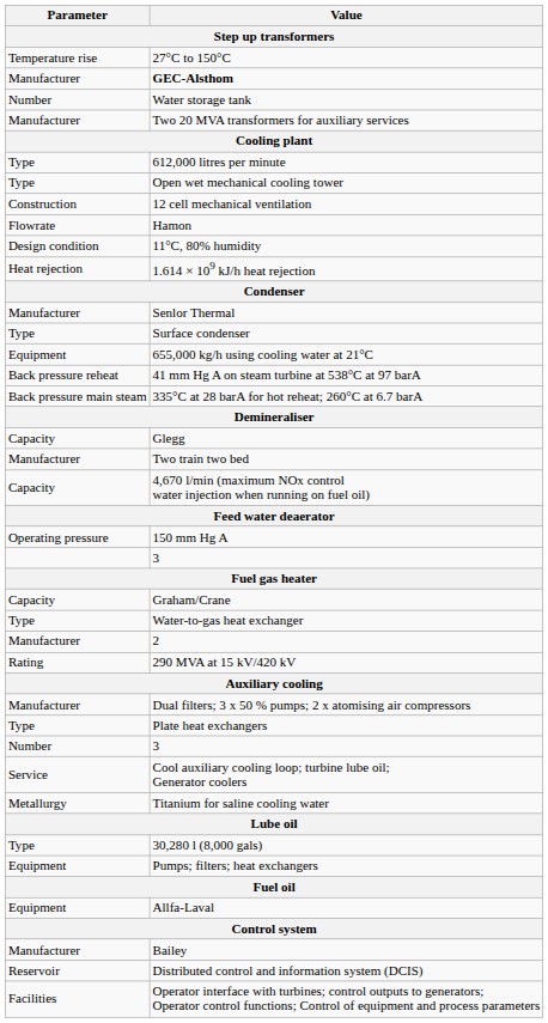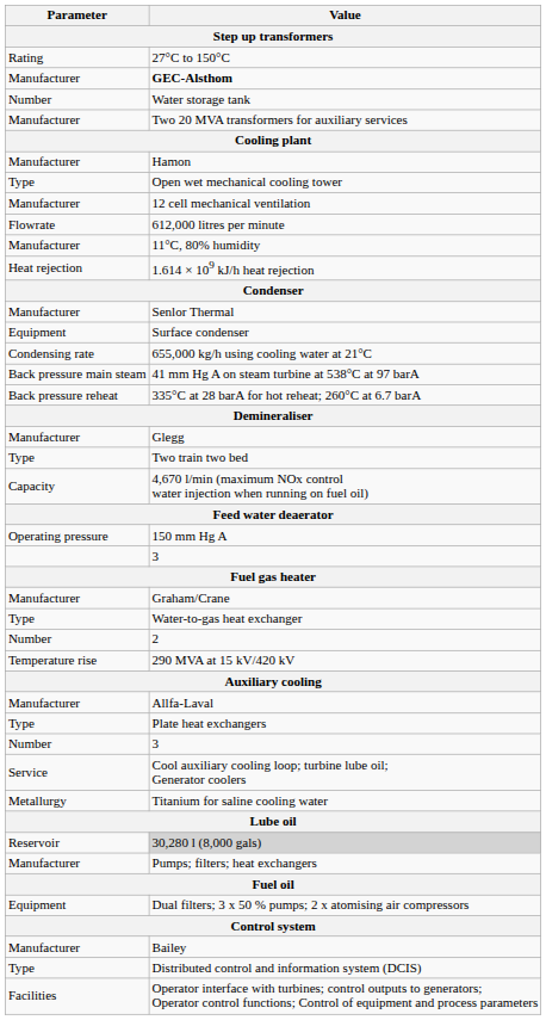row 3 | Parameter: Temperature rise -> Rating
row 8 | Parameter: Type -> Manufacturer
row 8 | Value: 612,000 litres per minute -> Hamon
row 10 | Parameter: Construction -> Manufacturer
row 11 | Value: Hamon -> 612,000 litres per minute
row 12 | Parameter: Design condition -> Manufacturer
row 16 | Parameter: Type -> Equipment
row 17 | Parameter: Equipment -> Condensing rate
row 18 | Parameter: Back pressure reheat -> Back pressure main steam
row 19 | Parameter: Back pressure main steam -> Back pressure reheat
row 21 | Parameter: Capacity -> Manufacturer
row 22 | Parameter: Manufacturer -> Type
row 28 | Parameter: Capacity -> Manufacturer
row 30 | Parameter: Manufacturer -> Number
row 31 | Parameter: Rating -> Temperature rise
row 33 | Value: Dual filters; 3 x 50 % pumps; 2 x atomising air compressors -> Allfa-Laval
row 39 | Parameter: Type -> Reservoir
row 39 | Value: no background -> lightgrey background
row 40 | Parameter: Equipment -> Manufacturer
row 42 | Value: Allfa-Laval -> Dual filters; 3 x 50 % pumps; 2 x atomising air compressors
row 45 | Parameter: Reservoir -> Type
